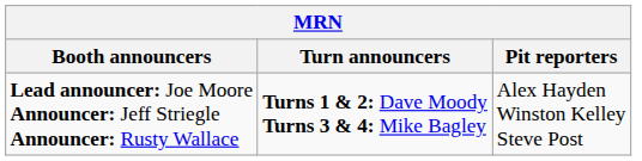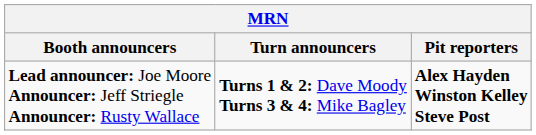row 3 | Pit reporters: normal -> bold
